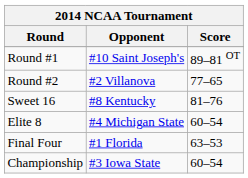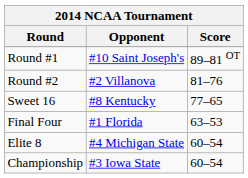Round #2 | Score: 77–65 -> 81–76
Sweet 16 | Score: 81–76 -> 77–65
rows swapped: Elite 8 <-> Final Four
